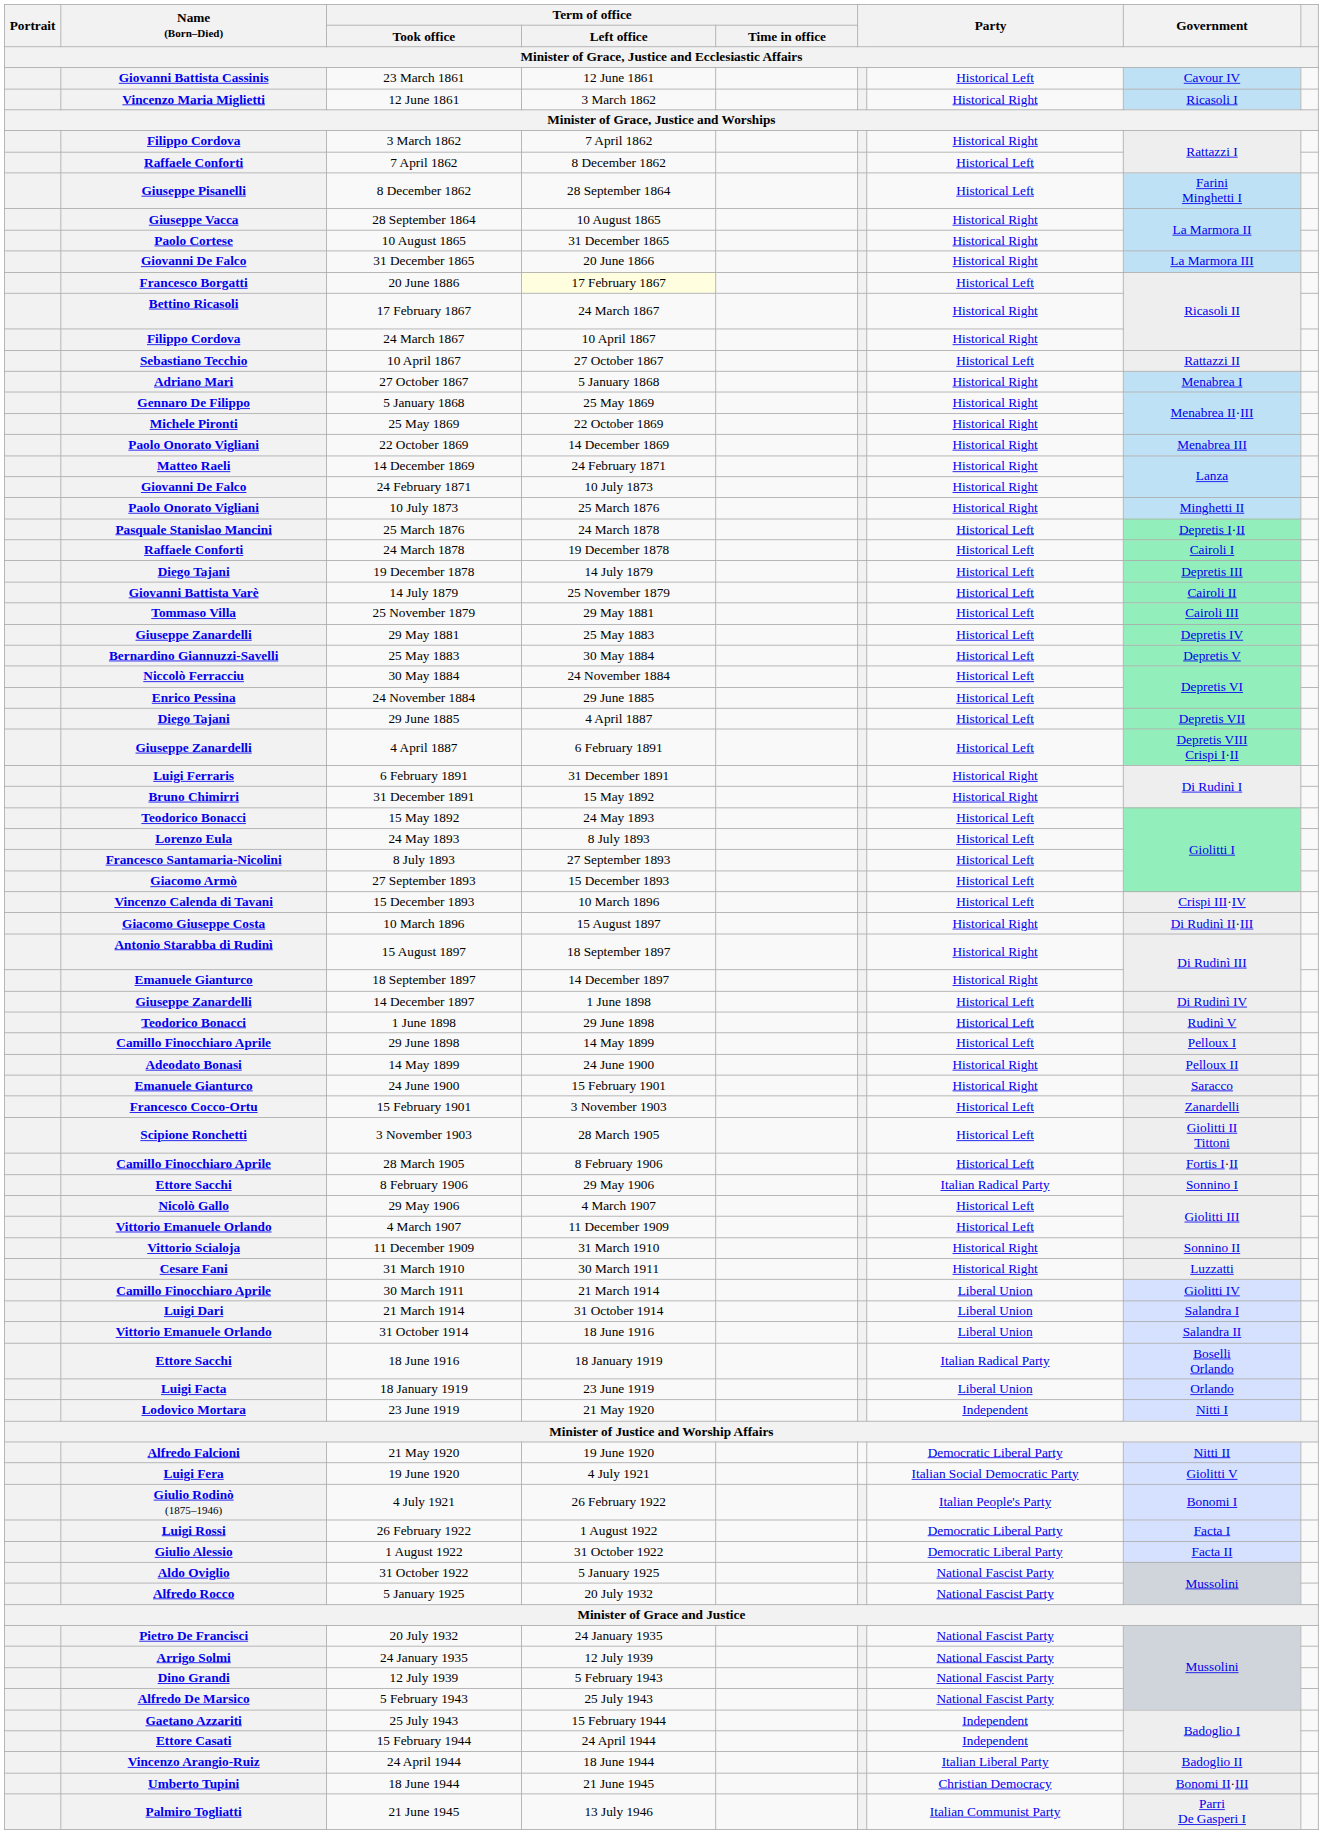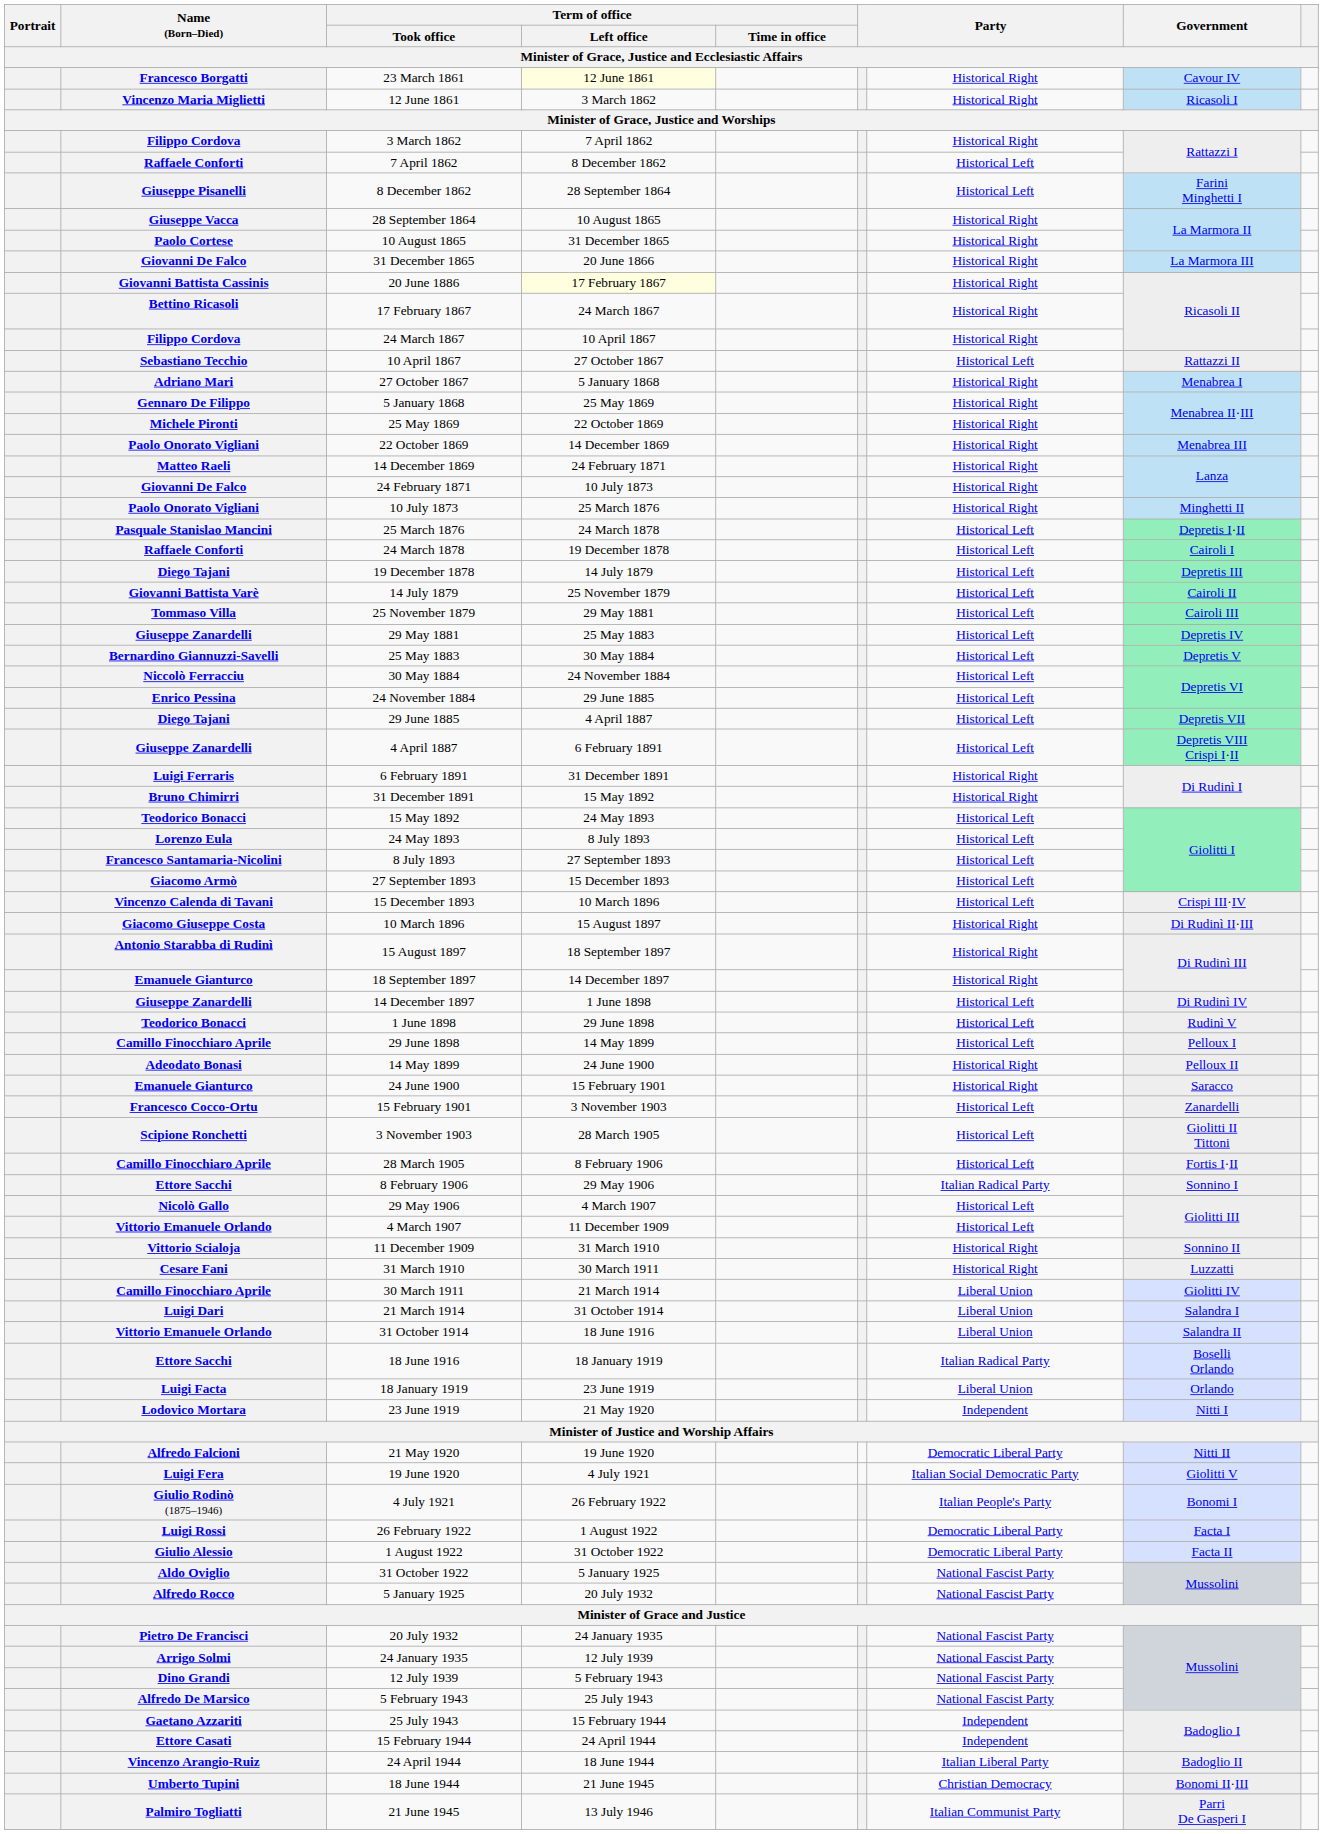23 March 1861 | Name (Born–Died): Giovanni Battista Cassinis -> Francesco Borgatti
23 March 1861 | Term of office / Left office: no background -> lightyellow background
23 March 1861 | column 7: Historical Left -> Historical Right
20 June 1886 | Name (Born–Died): Francesco Borgatti -> Giovanni Battista Cassinis
20 June 1886 | column 7: Historical Left -> Historical Right
